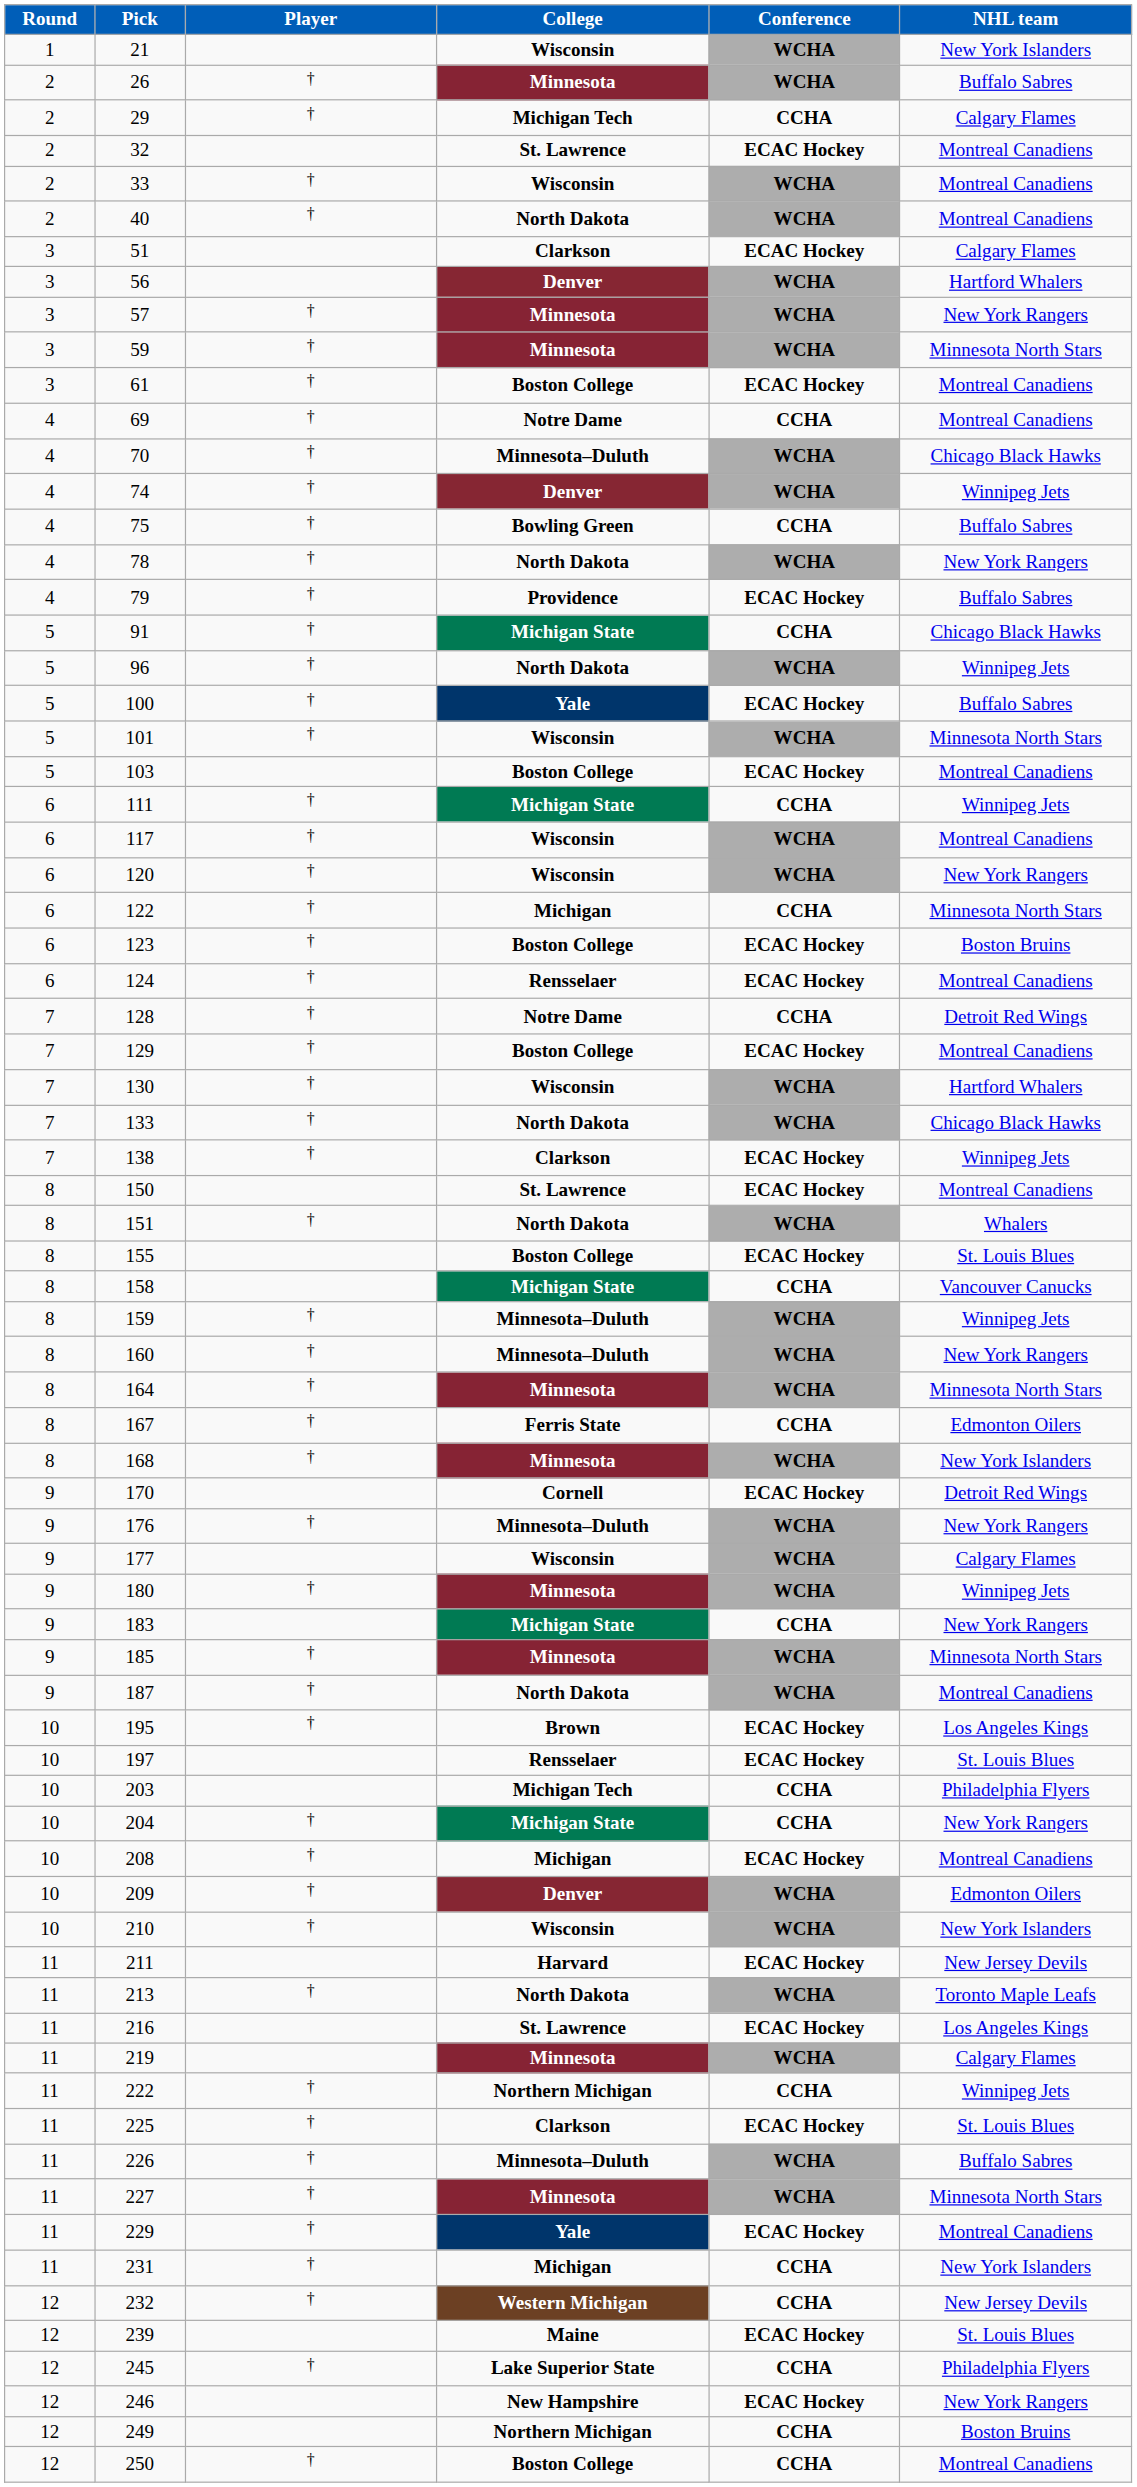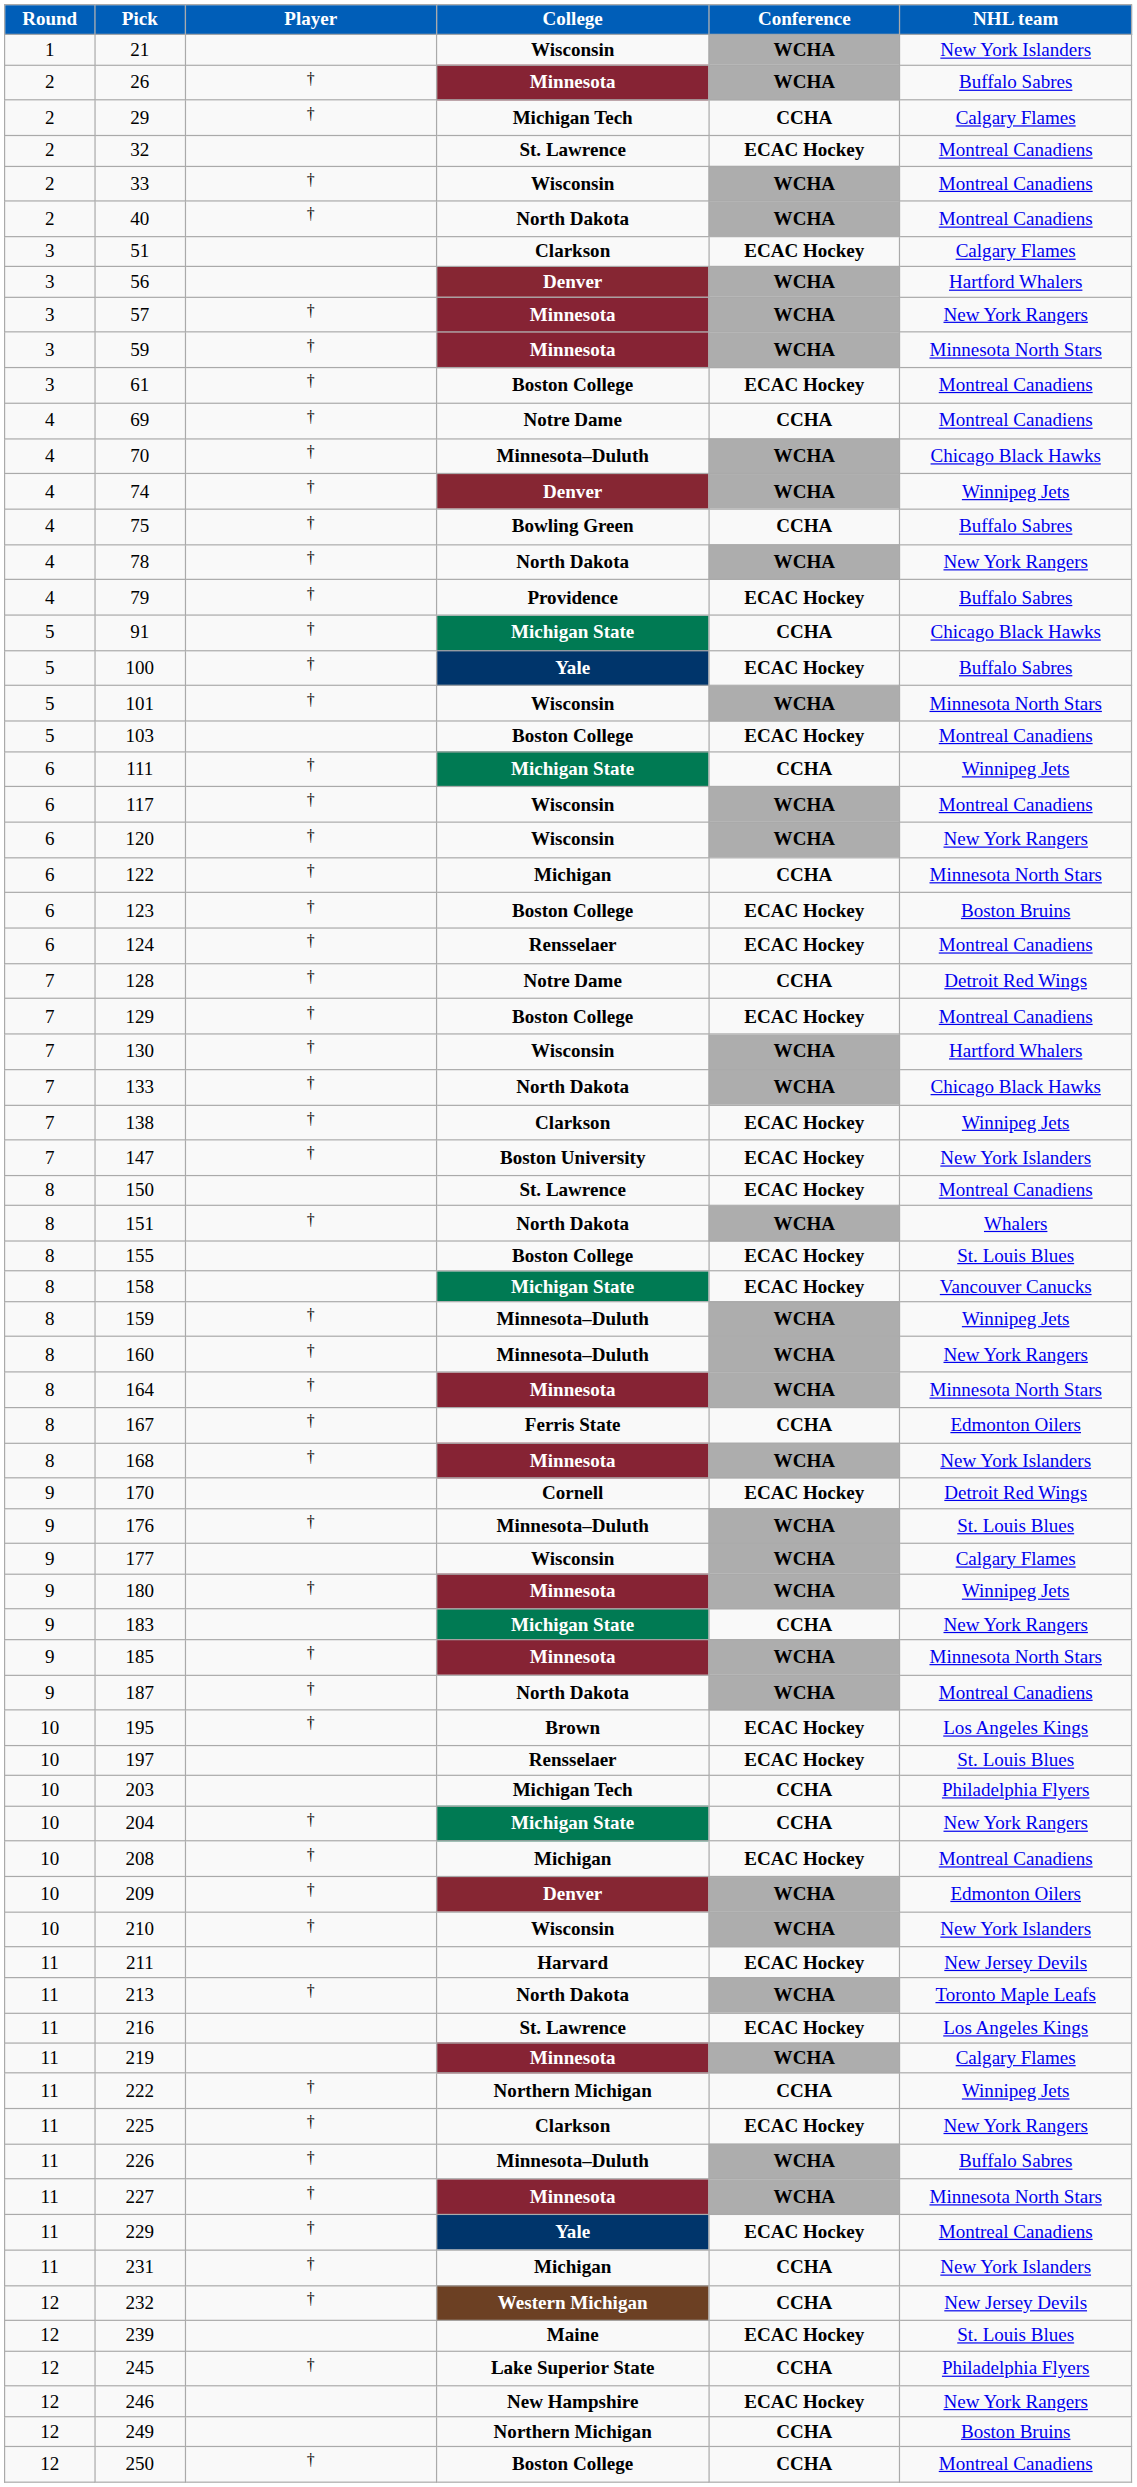- row: 5 | 96 | † | North Dakota | WCHA | Winnipeg Jets
+ row: 7 | 147 | † | Boston University | ECAC Hockey | New York Islanders
158 | Conference: CCHA -> ECAC Hockey
176 | NHL team: New York Rangers -> St. Louis Blues
225 | NHL team: St. Louis Blues -> New York Rangers
